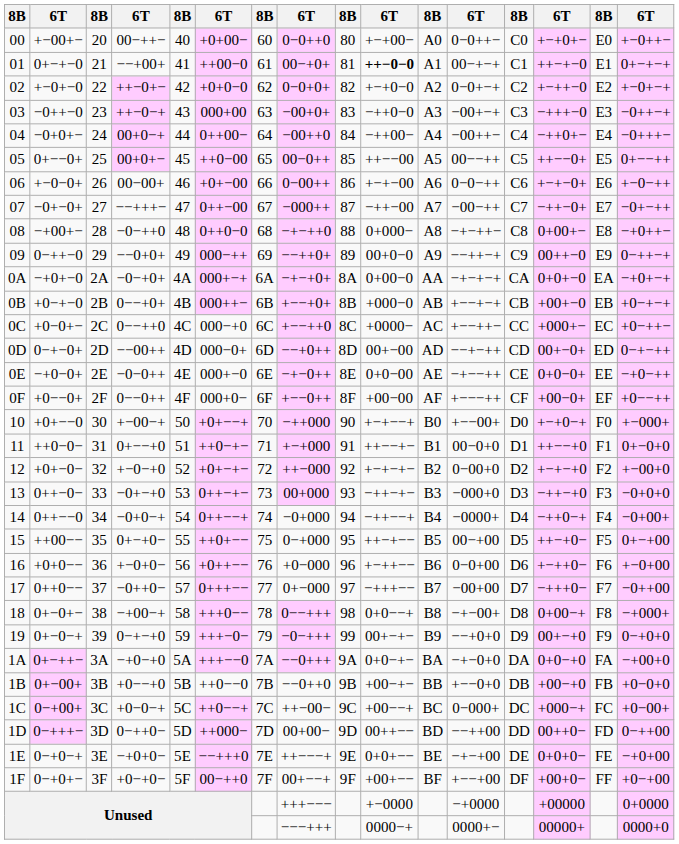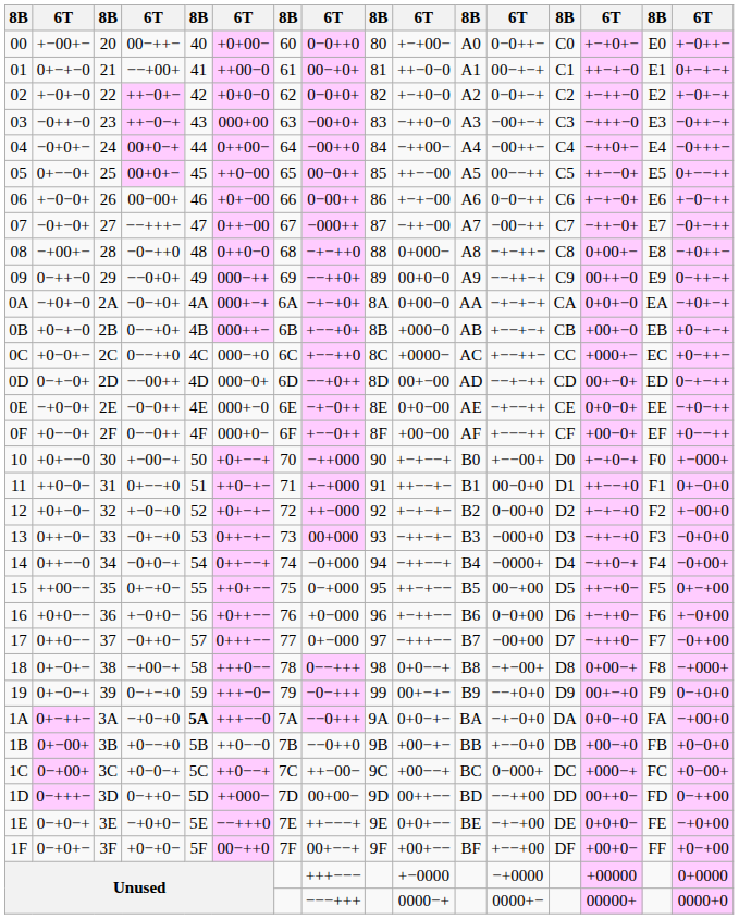01 | column 10: bold -> normal
1A | column 5: normal -> bold
